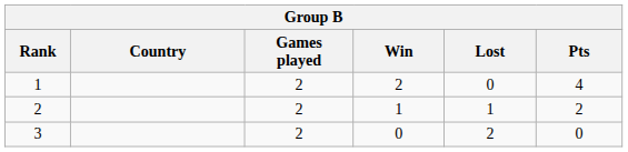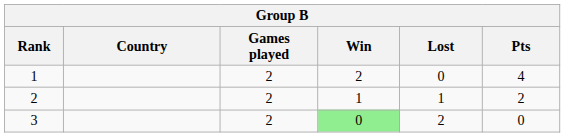3 | Win: no background -> lightgreen background
